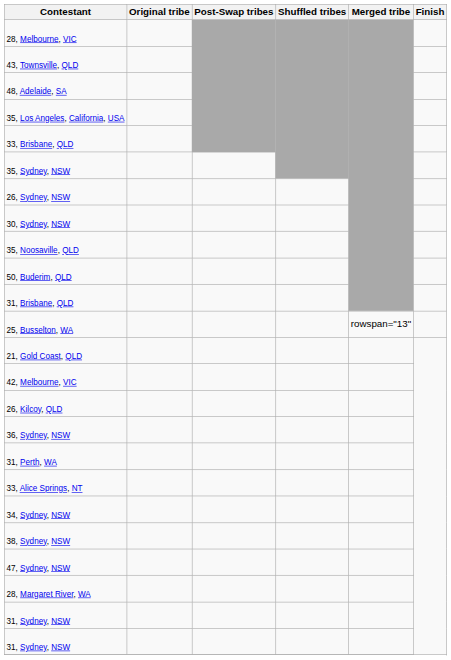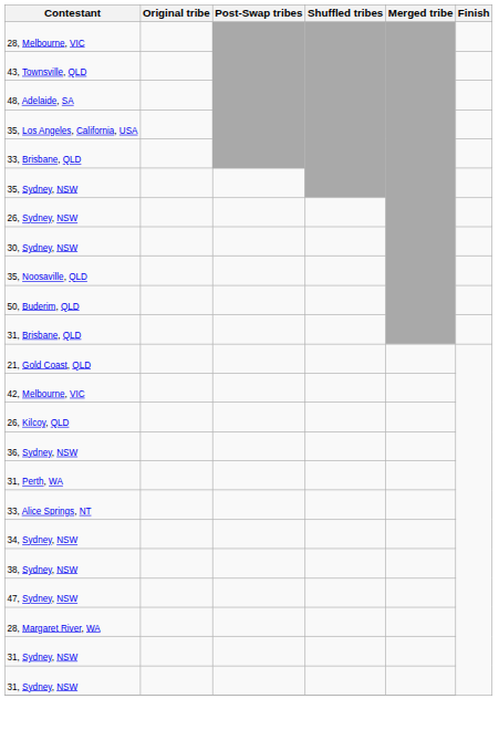- row: 25, Busselton, WA | rowspan="13"
